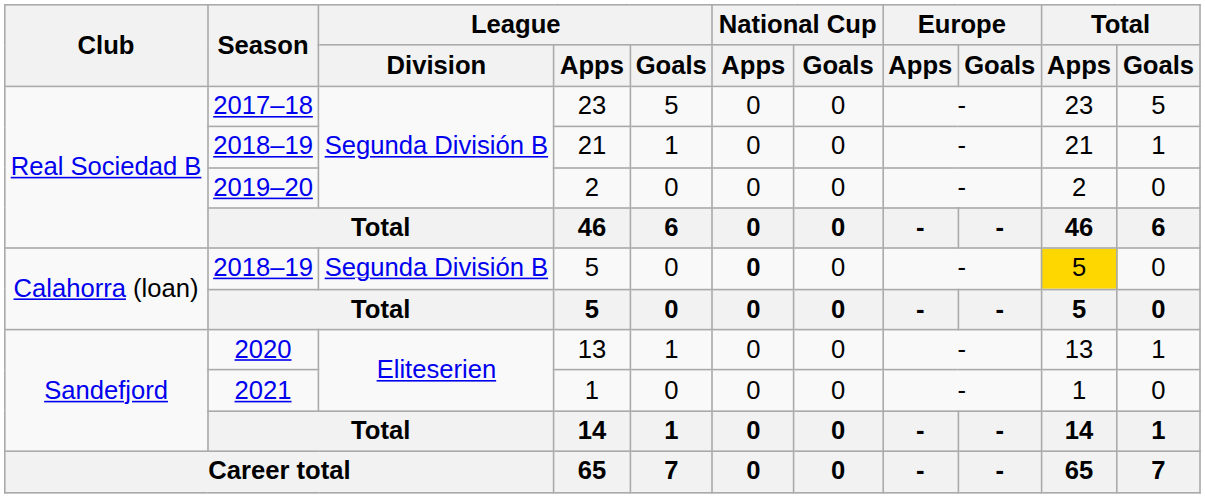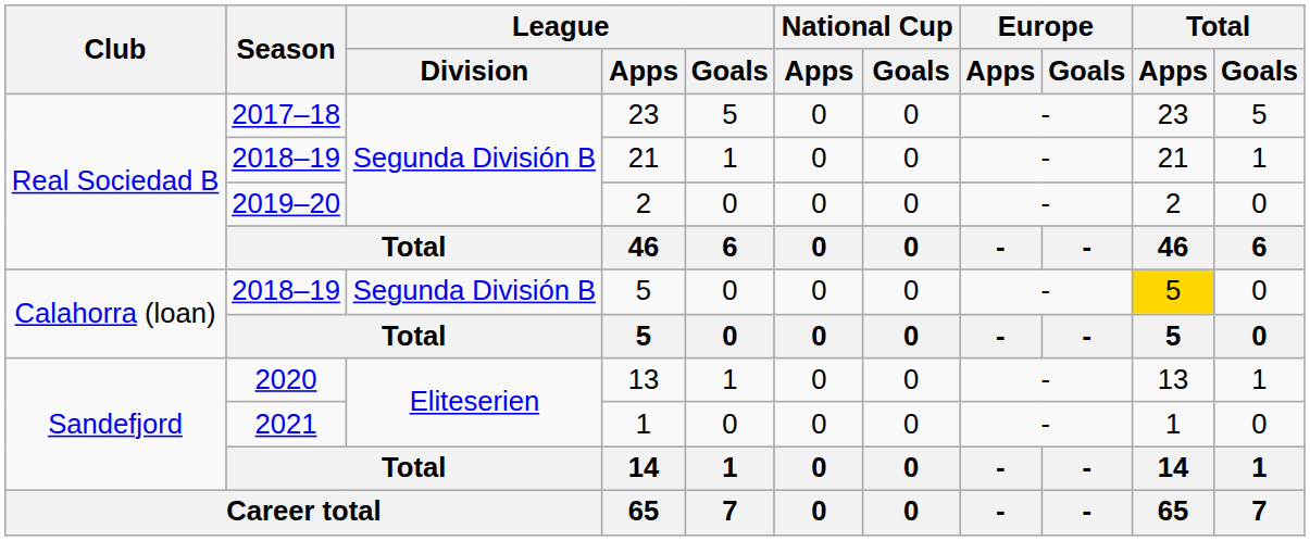2018–19 / 5 | National Cup / Apps: bold -> normal
